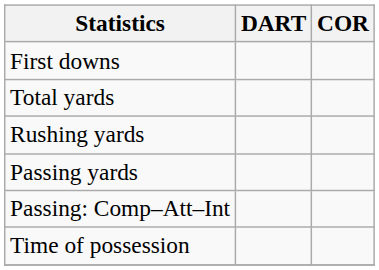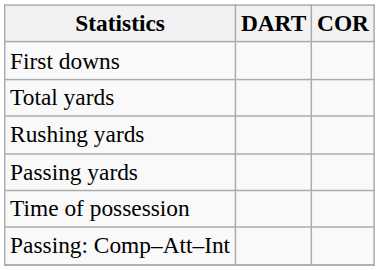rows swapped: Passing: Comp–Att–Int <-> Time of possession
